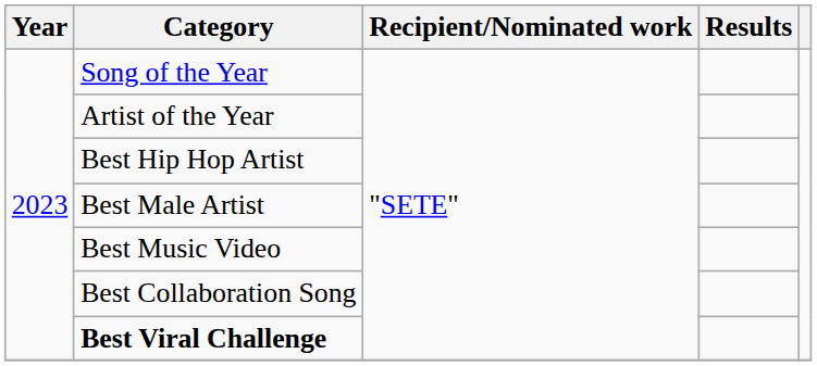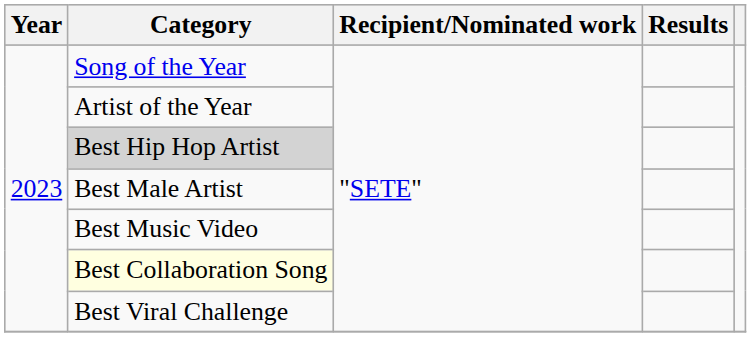Best Hip Hop Artist | Category: no background -> lightgrey background
Best Collaboration Song | Category: no background -> lightyellow background
Best Viral Challenge | Category: bold -> normal
